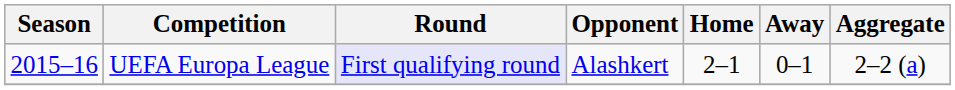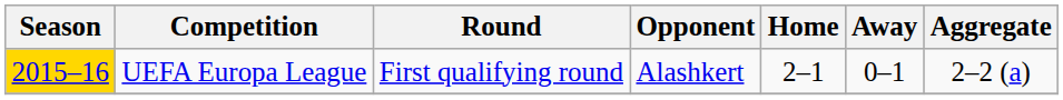UEFA Europa League | Season: no background -> gold background
UEFA Europa League | Round: lavender background -> no background
